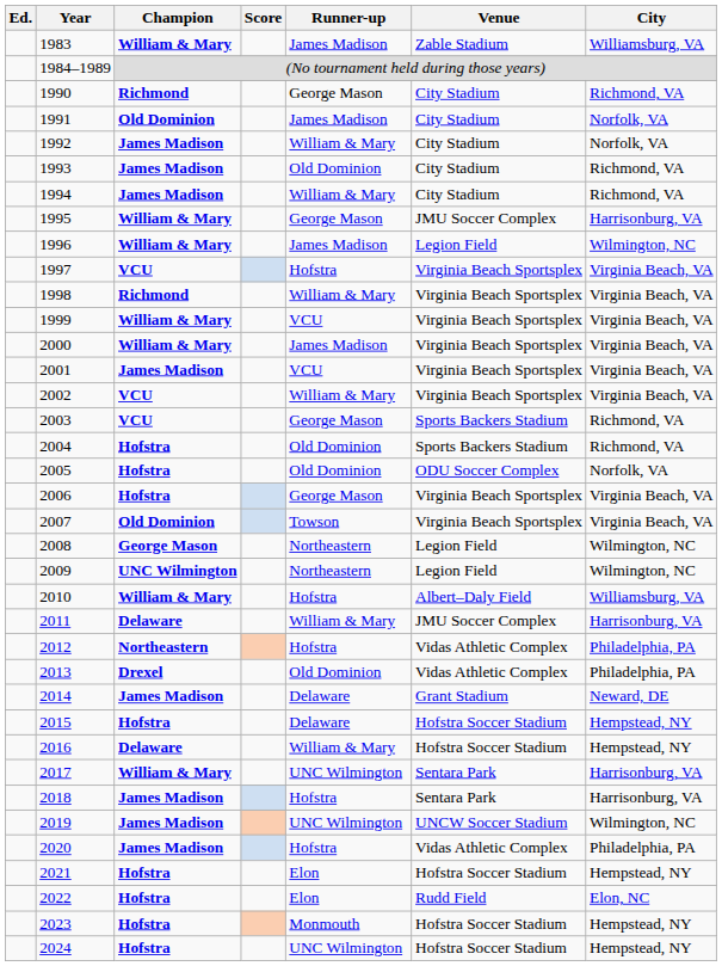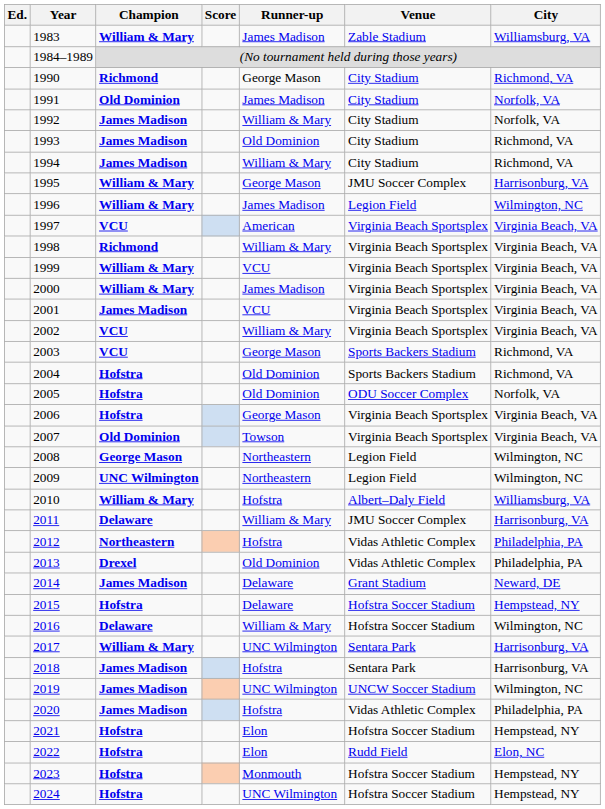1997 | Runner-up: Hofstra -> American
2016 | City: Hempstead, NY -> Wilmington, NC
